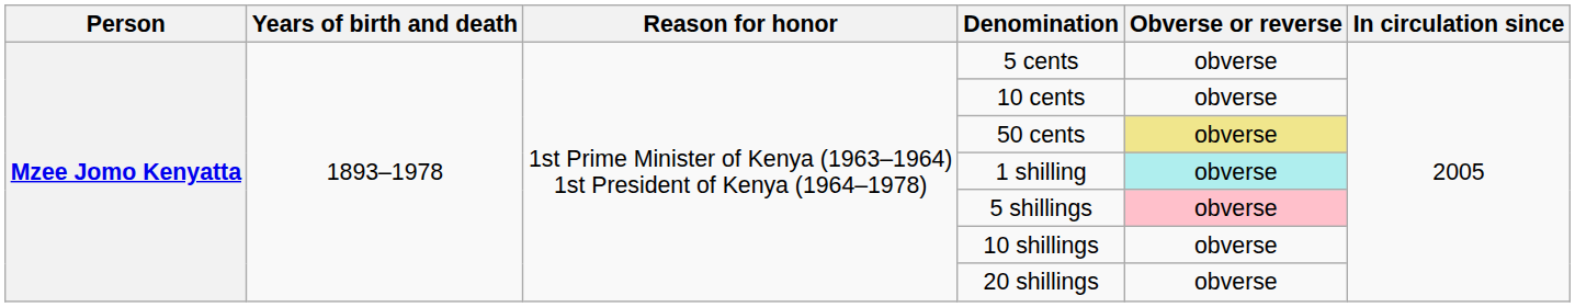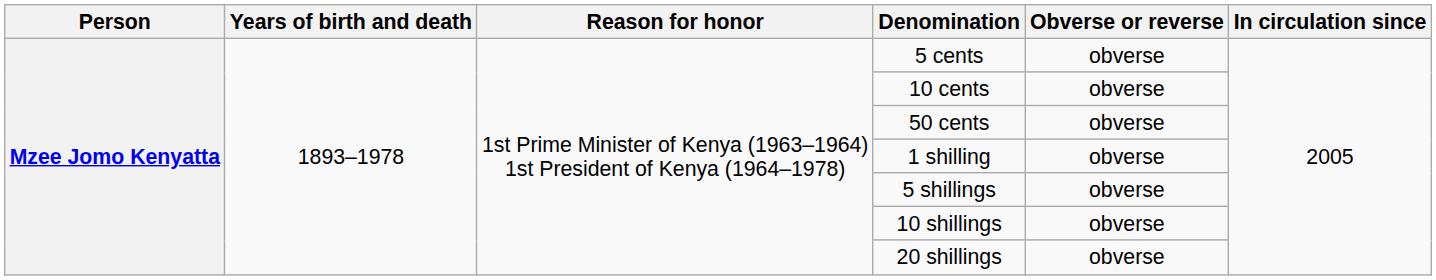50 cents | Obverse or reverse: khaki background -> no background
1 shilling | Obverse or reverse: paleturquoise background -> no background
5 shillings | Obverse or reverse: pink background -> no background
